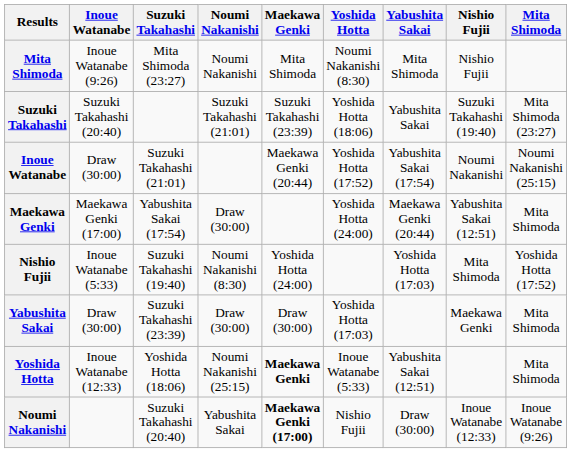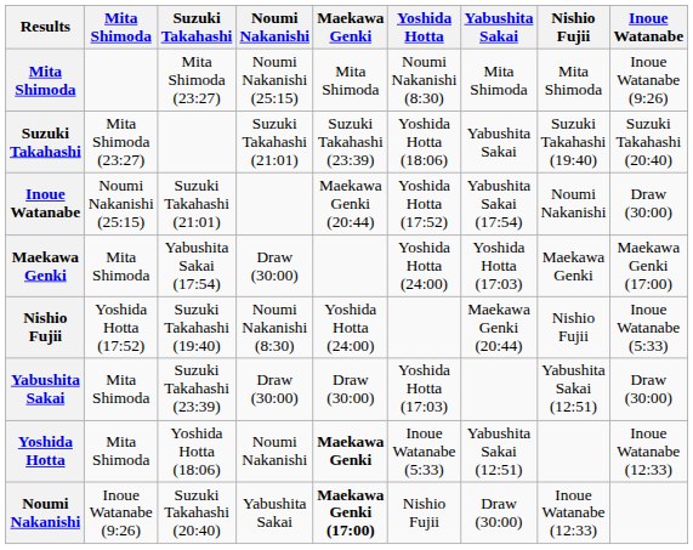columns swapped: Mita Shimoda <-> Inoue Watanabe
row 2 | Noumi Nakanishi: Noumi Nakanishi -> Noumi Nakanishi (25:15)
row 2 | Nishio Fujii: Nishio Fujii -> Mita Shimoda
row 5 | Yabushita Sakai: Maekawa Genki (20:44) -> Yoshida Hotta (17:03)
row 5 | Nishio Fujii: Yabushita Sakai (12:51) -> Maekawa Genki
row 6 | Yabushita Sakai: Yoshida Hotta (17:03) -> Maekawa Genki (20:44)
row 6 | Nishio Fujii: Mita Shimoda -> Nishio Fujii
row 7 | Nishio Fujii: Maekawa Genki -> Yabushita Sakai (12:51)
row 8 | Noumi Nakanishi: Noumi Nakanishi (25:15) -> Noumi Nakanishi
